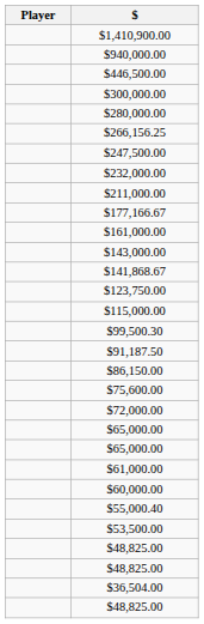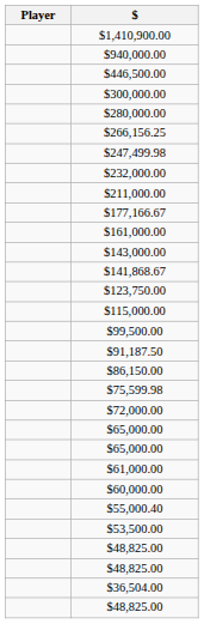row 8 | $: $247,500.00 -> $247,499.98
row 17 | $: $99,500.30 -> $99,500.00
row 20 | $: $75,600.00 -> $75,599.98
